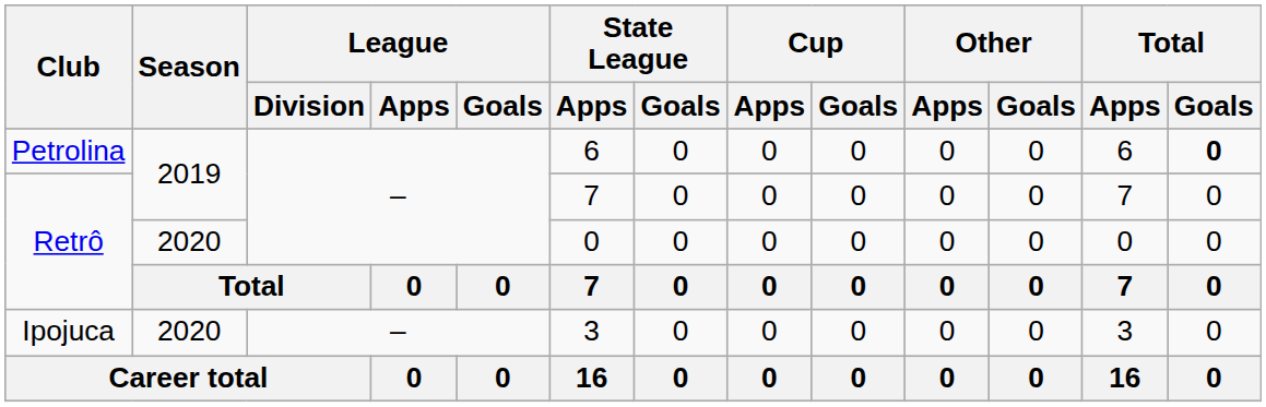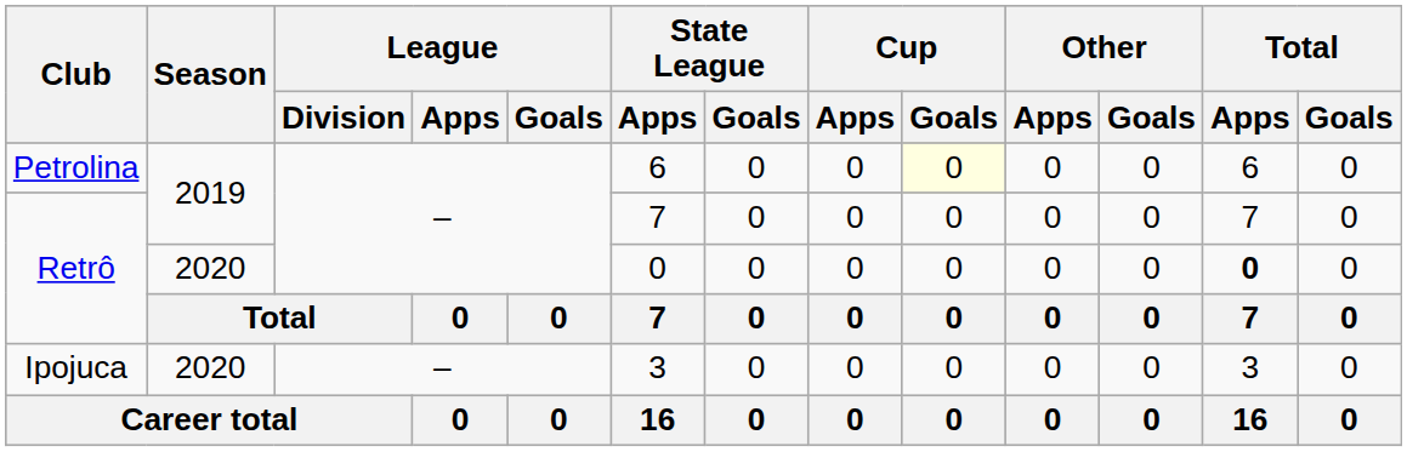Petrolina | Cup / Goals: no background -> lightyellow background
Petrolina | Total / Goals: bold -> normal
Retrô / 2020 | Total / Apps: normal -> bold
